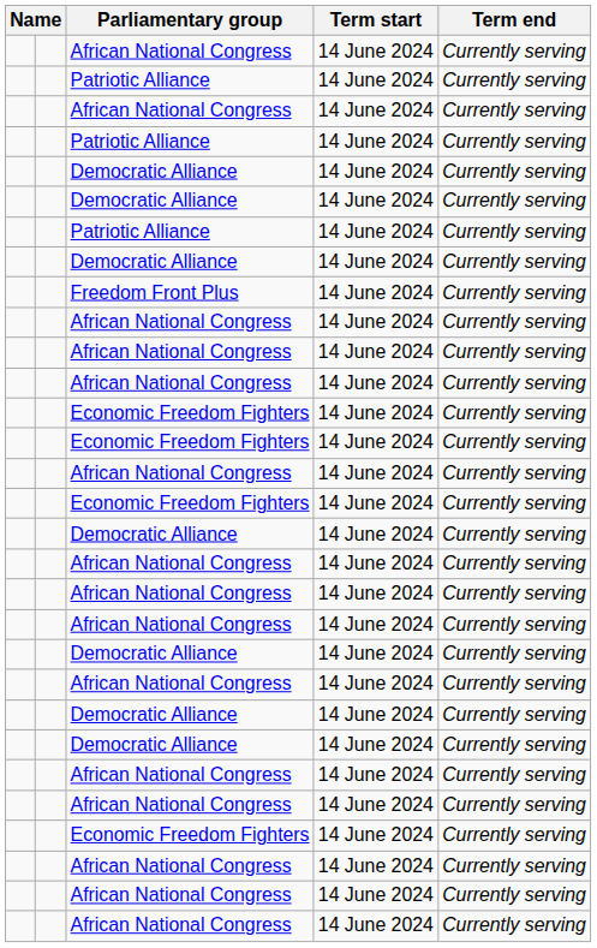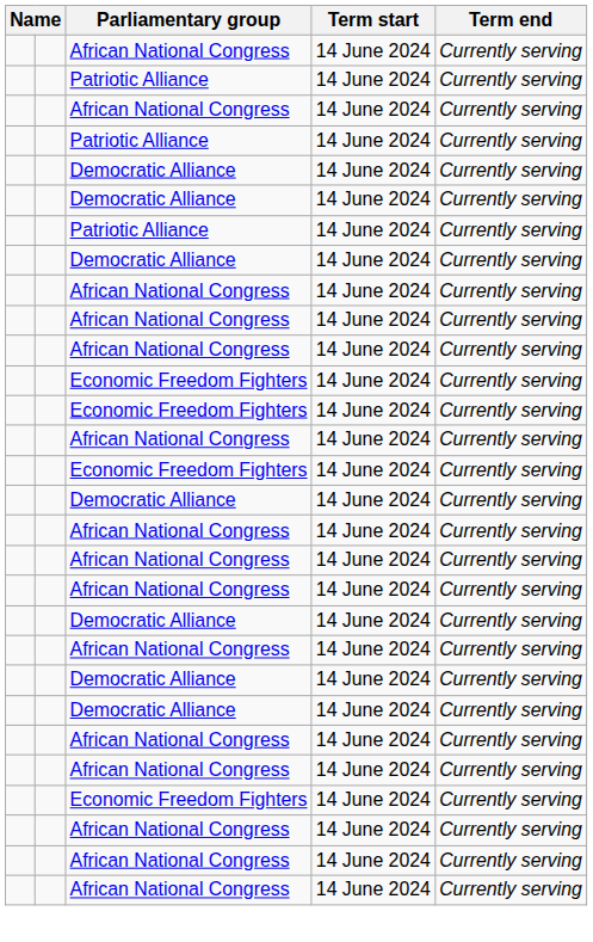- row: Freedom Front Plus | 14 June 2024 | Currently serving
